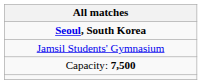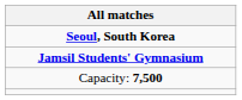row 3 | column 1: normal -> bold
